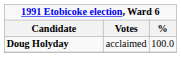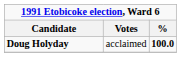Doug Holyday | %: normal -> bold
